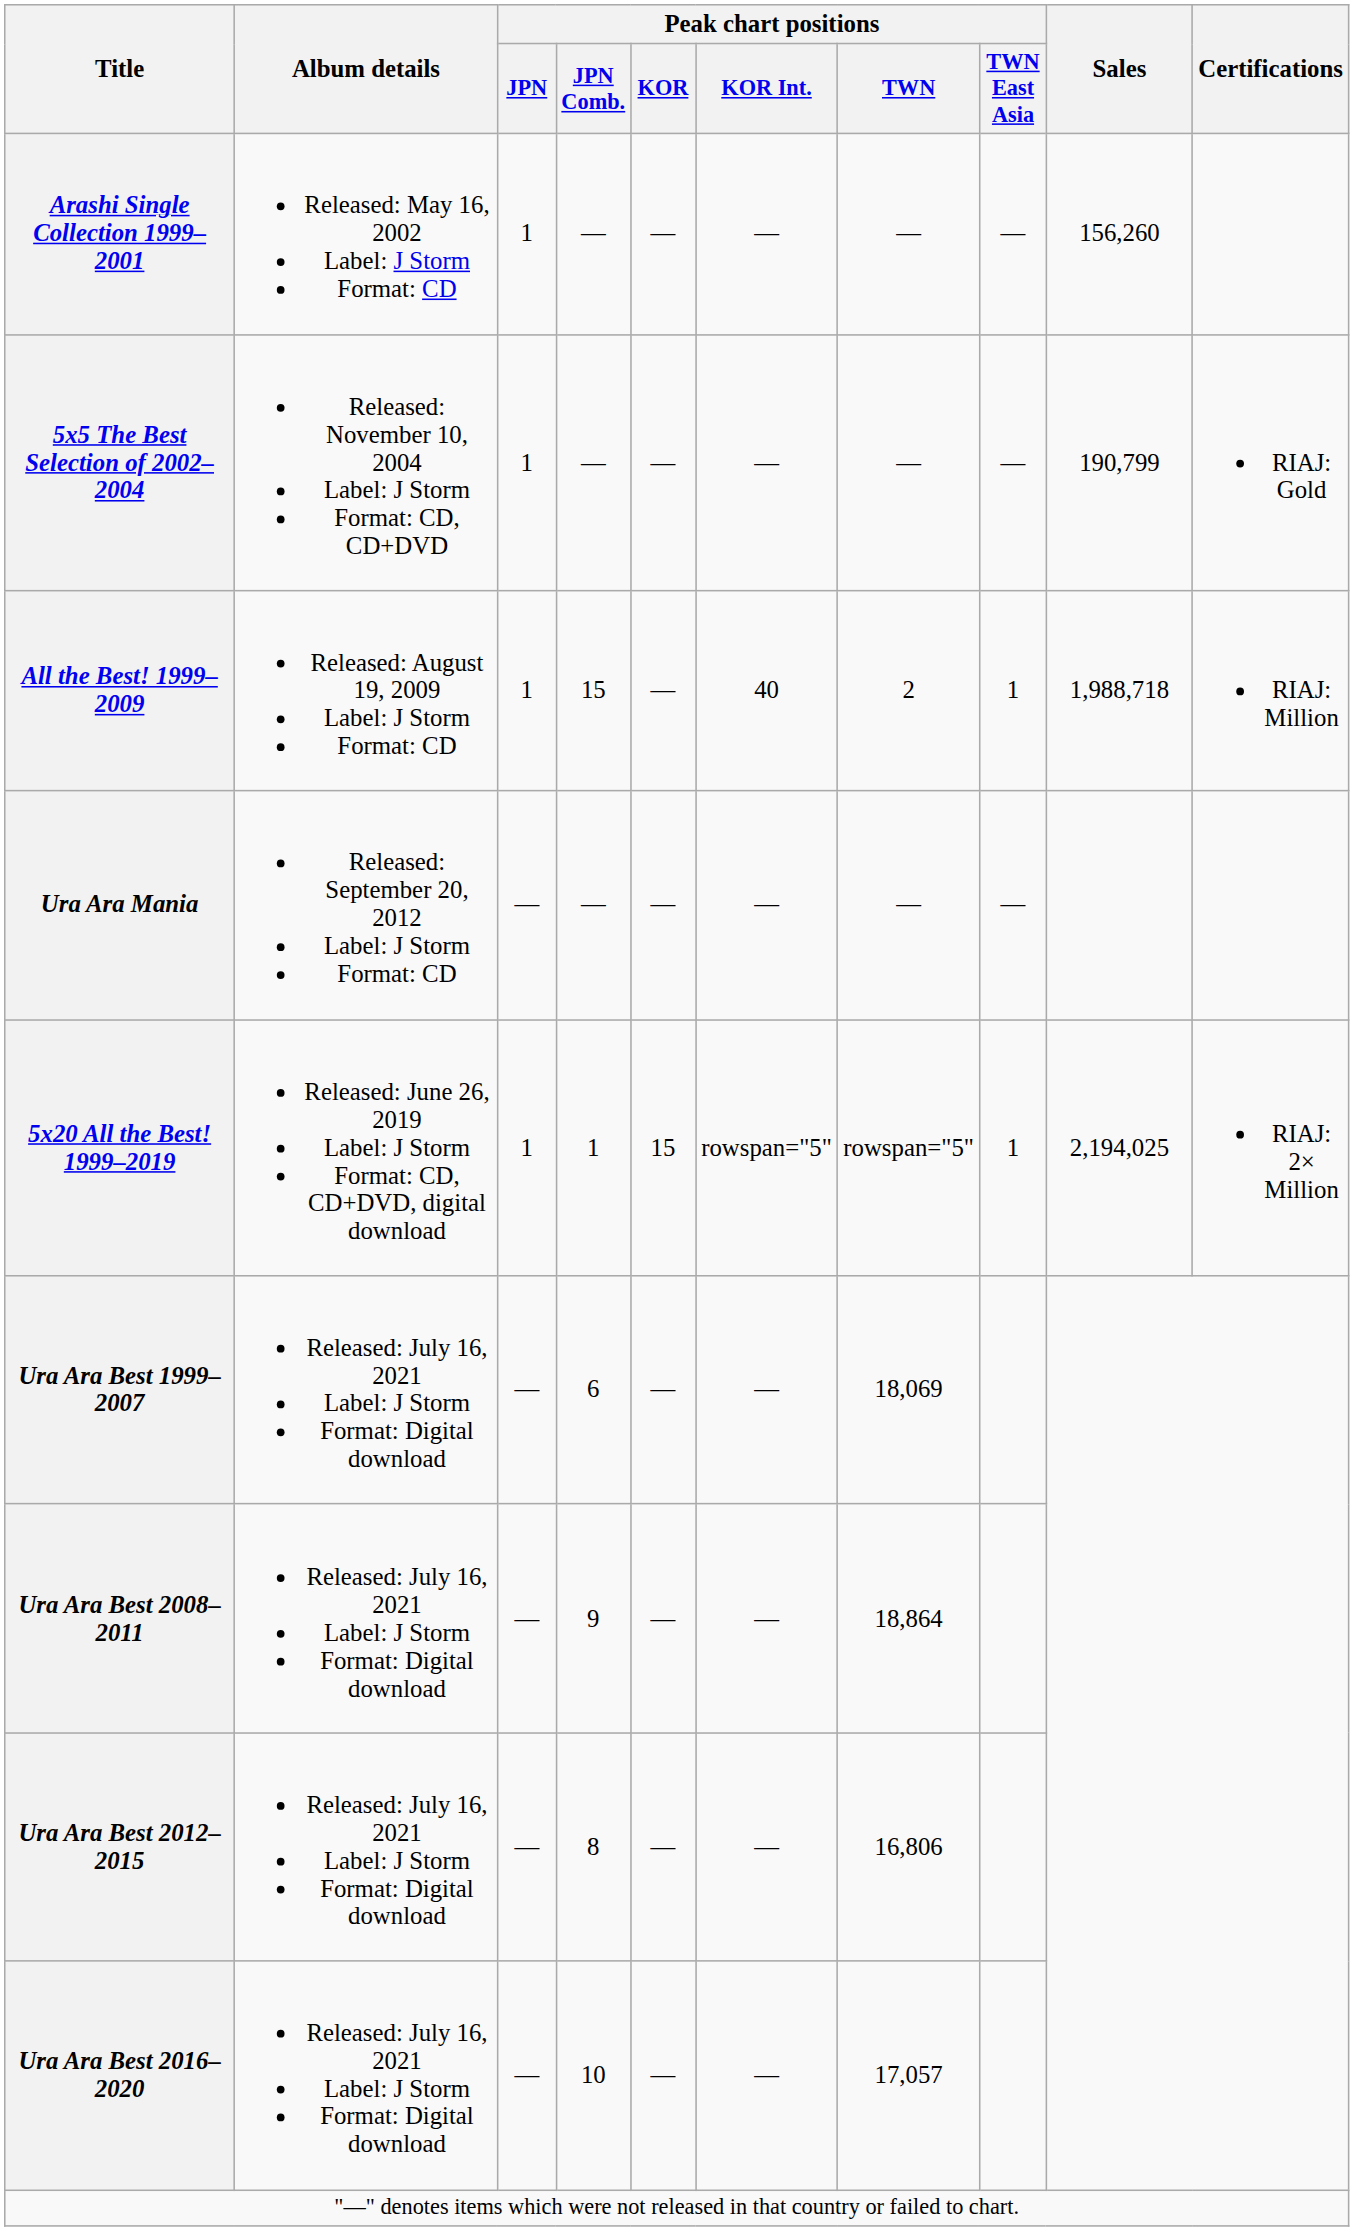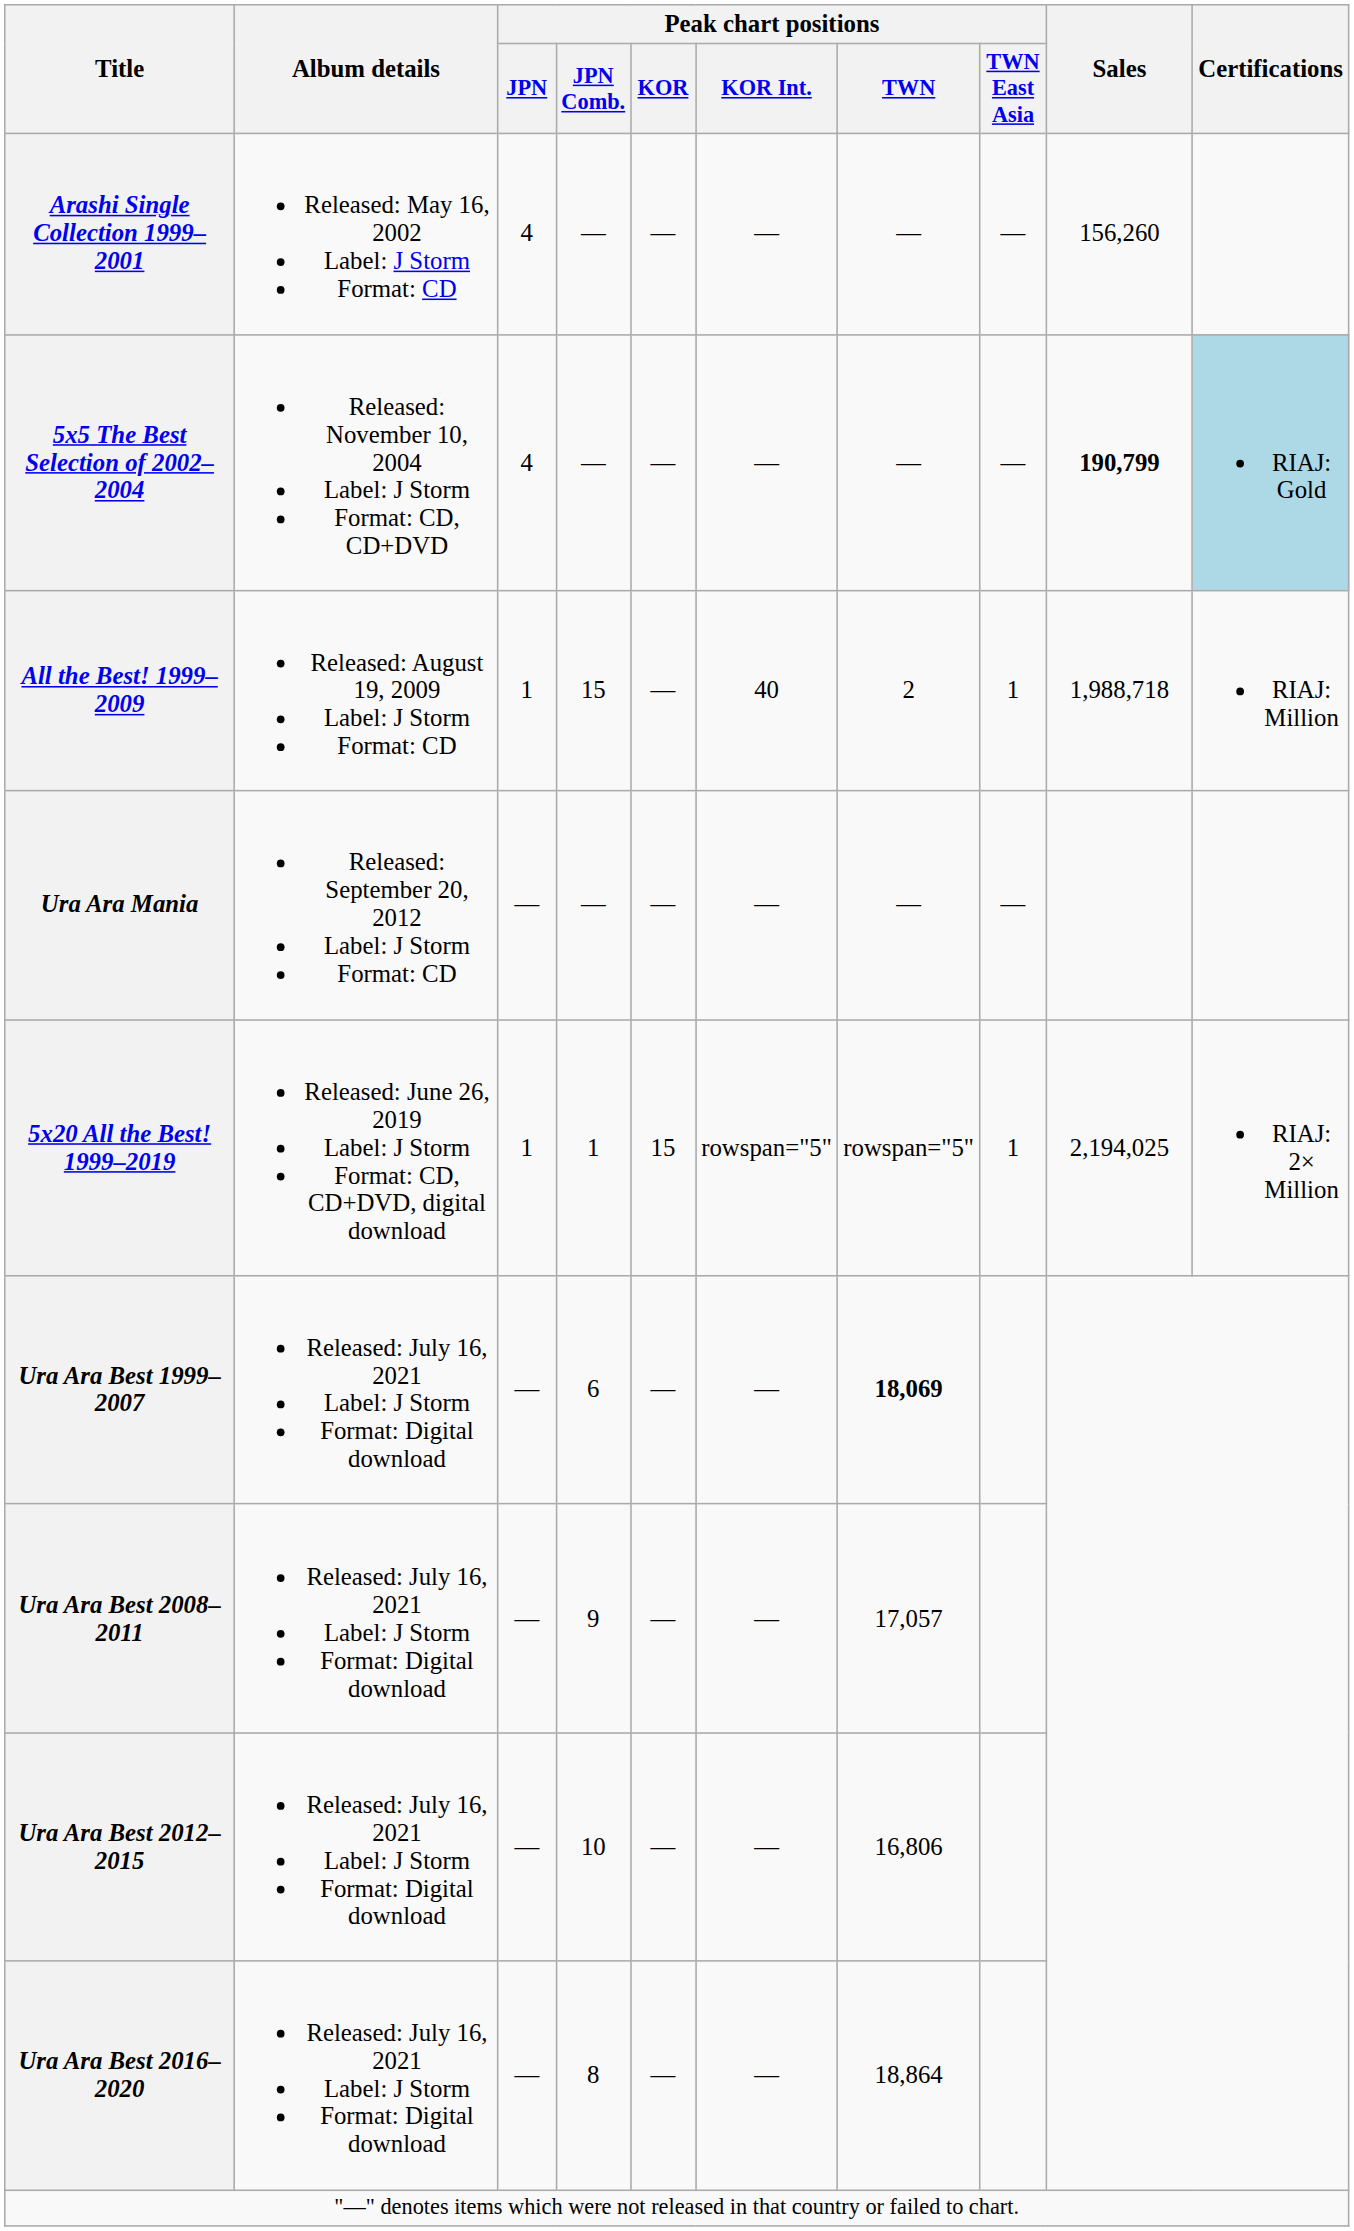Arashi Single Collection 1999–2001 | Peak chart positions / JPN: 1 -> 4
5x5 The Best Selection of 2002–2004 | Peak chart positions / JPN: 1 -> 4
5x5 The Best Selection of 2002–2004 | Sales: normal -> bold
5x5 The Best Selection of 2002–2004 | Certifications: no background -> lightblue background
Ura Ara Best 1999–2007 | Peak chart positions / TWN: normal -> bold
Ura Ara Best 2008–2011 | Peak chart positions / TWN: 18,864 -> 17,057
Ura Ara Best 2012–2015 | Peak chart positions / JPN Comb.: 8 -> 10
Ura Ara Best 2016–2020 | Peak chart positions / JPN Comb.: 10 -> 8
Ura Ara Best 2016–2020 | Peak chart positions / TWN: 17,057 -> 18,864
